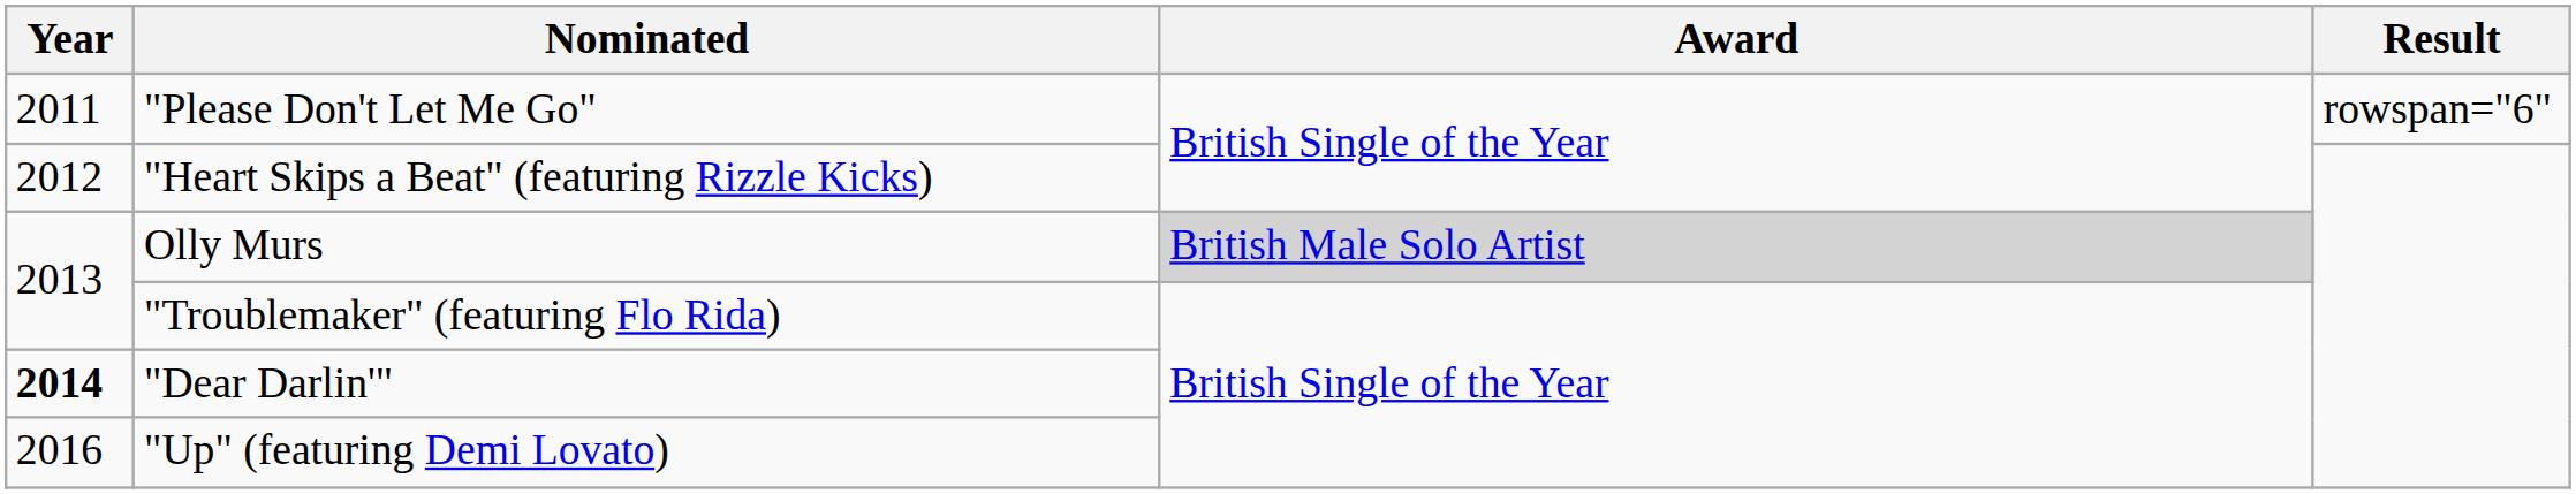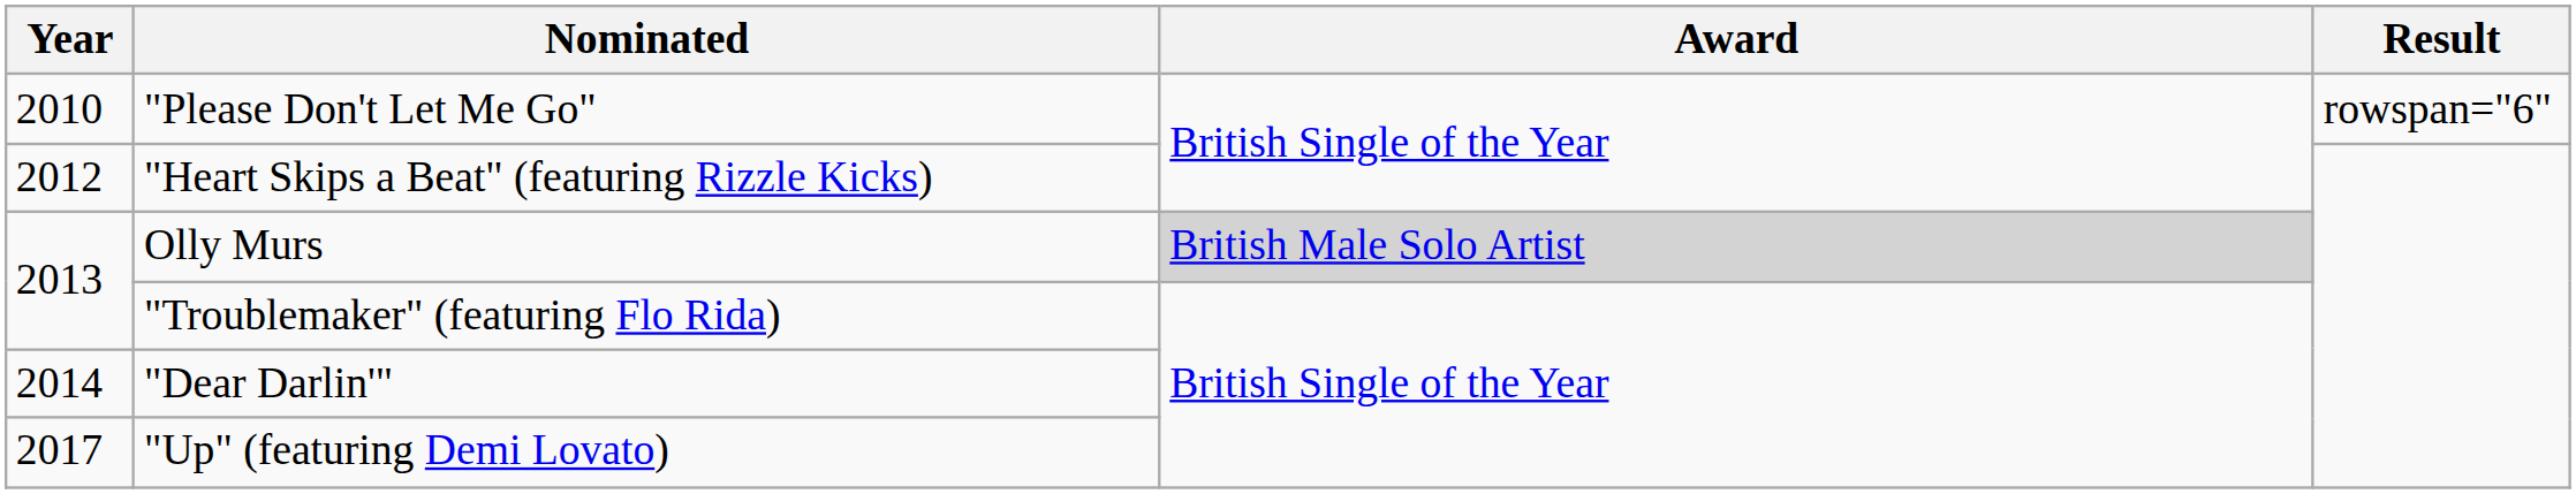"Please Don't Let Me Go" | Year: 2011 -> 2010
"Dear Darlin'" | Year: bold -> normal
"Up" (featuring Demi Lovato) | Year: 2016 -> 2017
